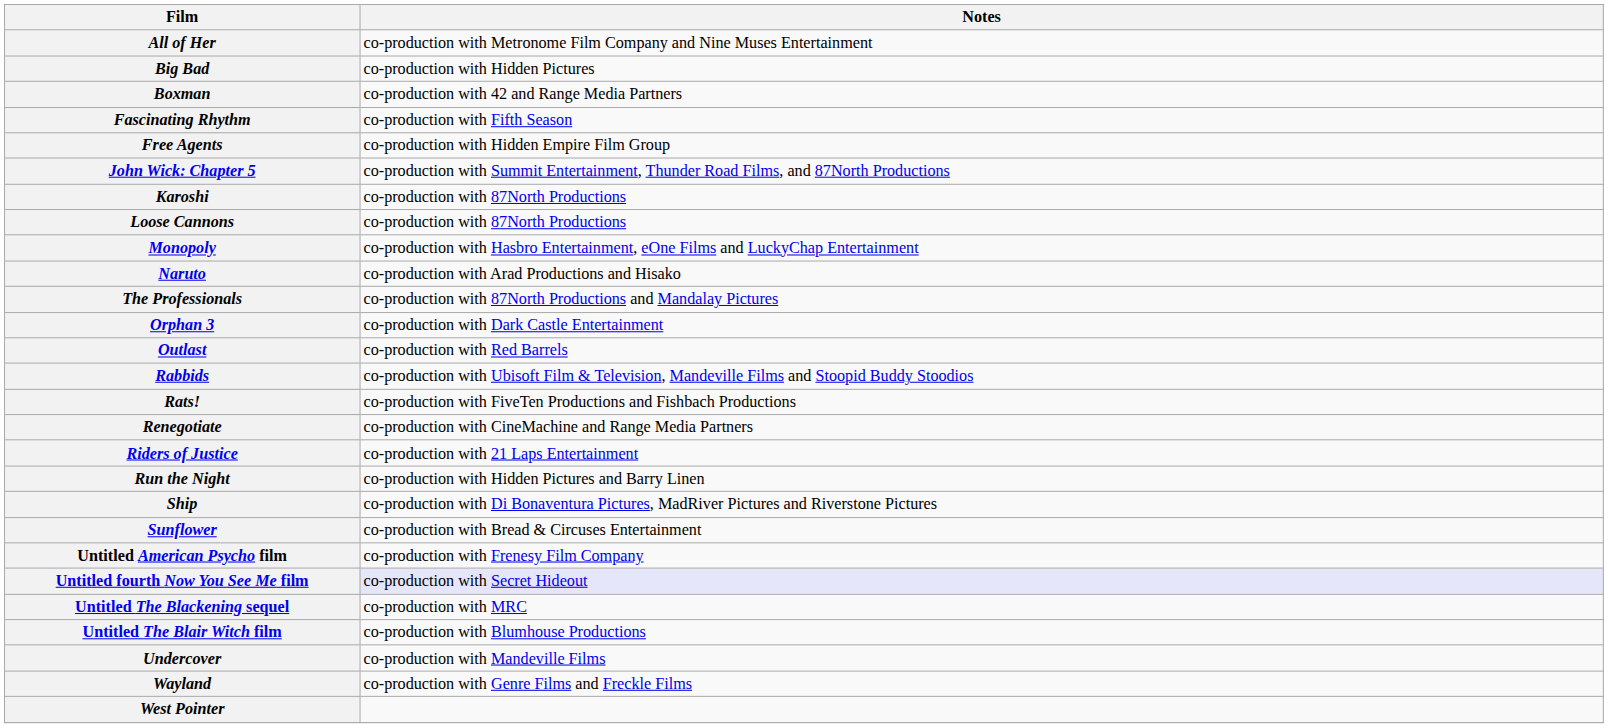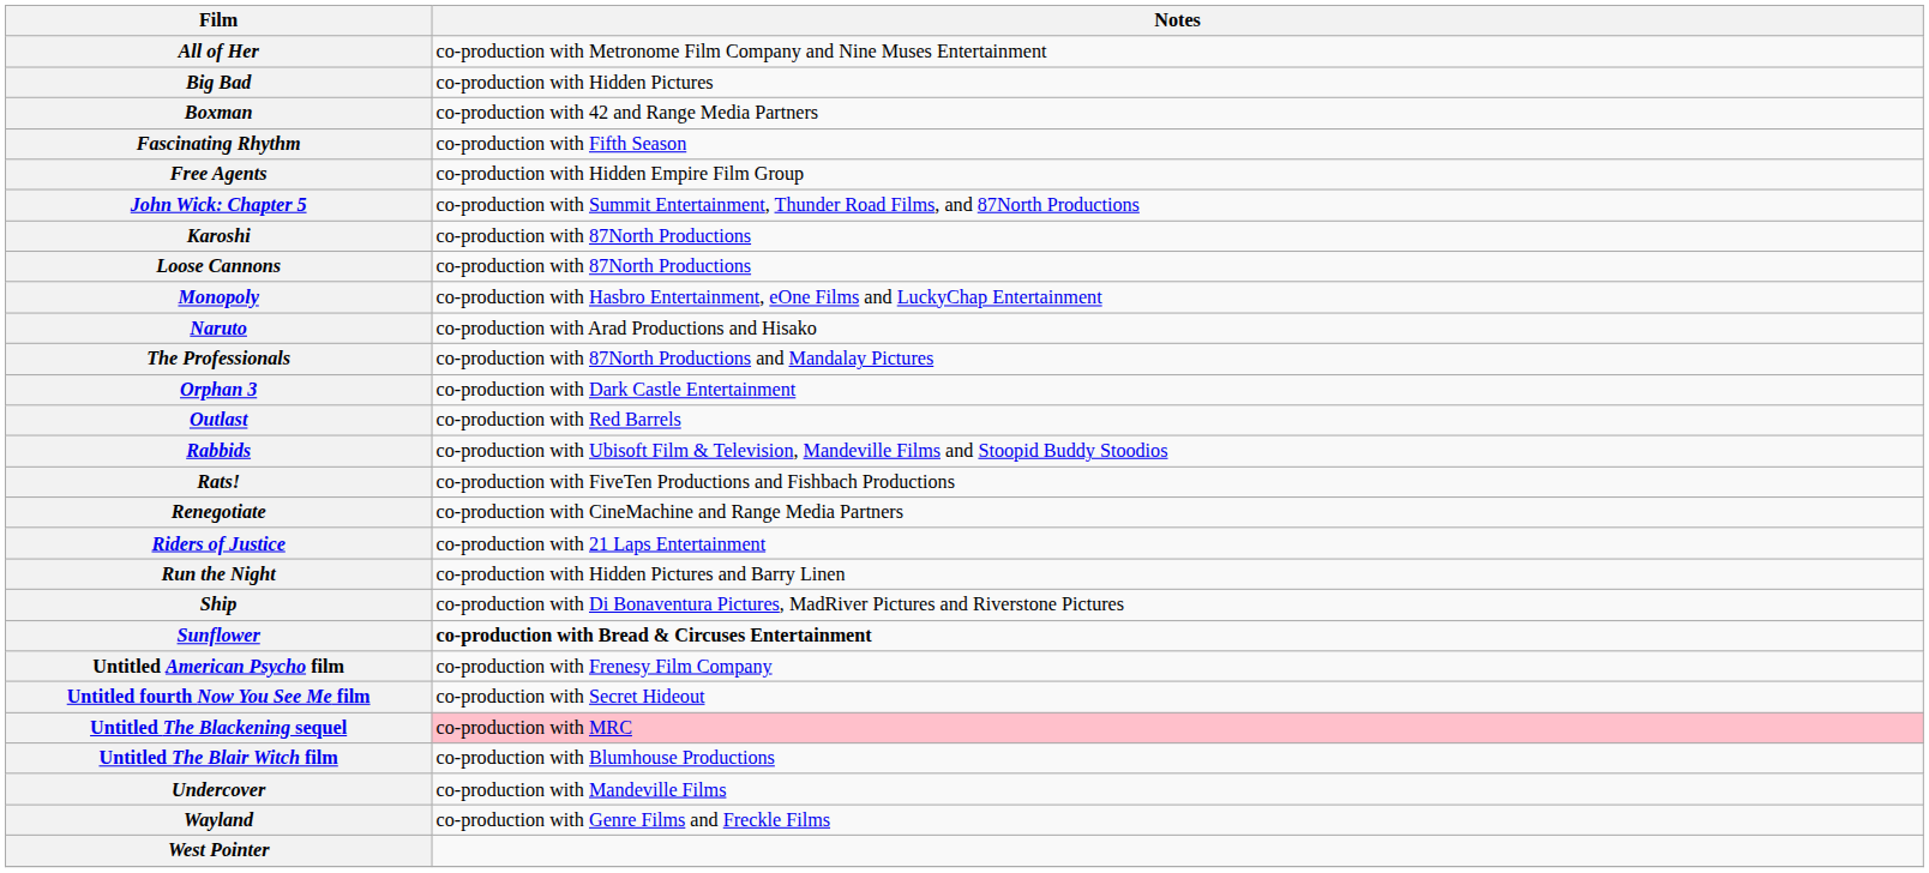Sunflower | Notes: normal -> bold
Untitled fourth Now You See Me film | Notes: lavender background -> no background
Untitled The Blackening sequel | Notes: no background -> pink background
